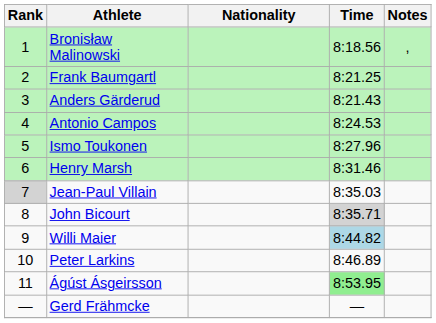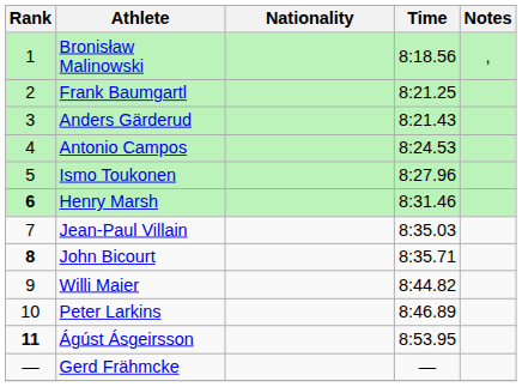Henry Marsh | Rank: normal -> bold
Jean-Paul Villain | Rank: lightgrey background -> no background
John Bicourt | Rank: normal -> bold
John Bicourt | Time: lightgrey background -> no background
Willi Maier | Time: lightblue background -> no background
Ágúst Ásgeirsson | Rank: normal -> bold
Ágúst Ásgeirsson | Time: lightgreen background -> no background
